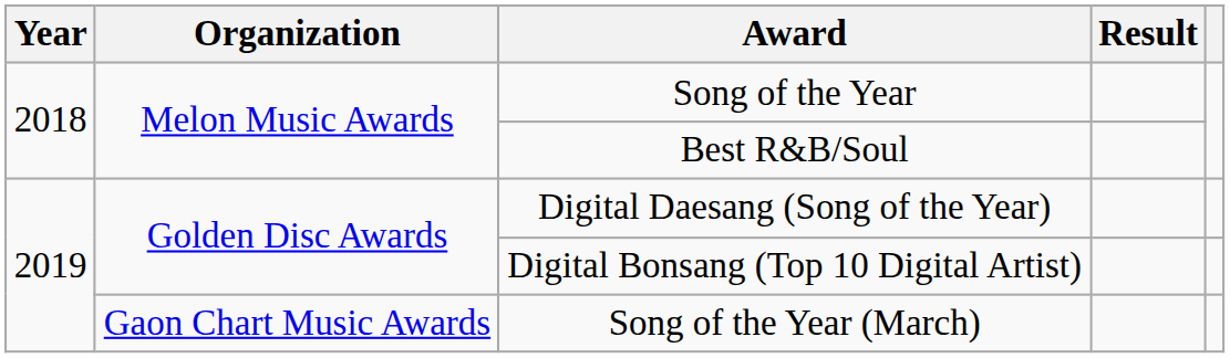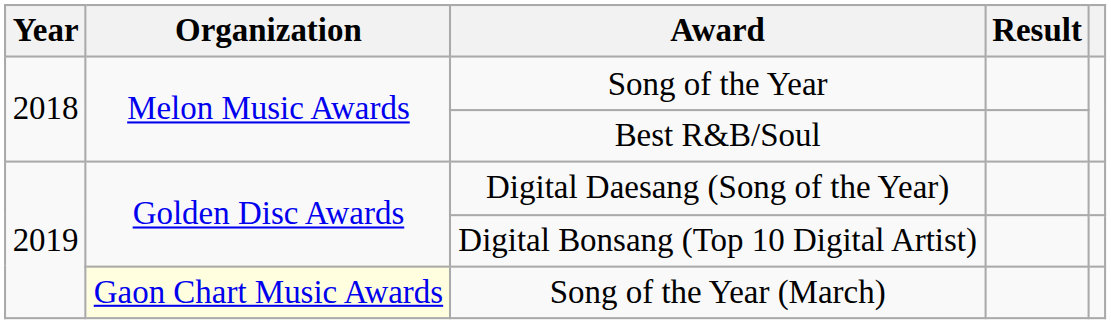Song of the Year (March) | Organization: no background -> lightyellow background
